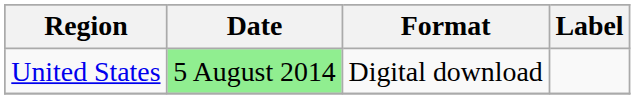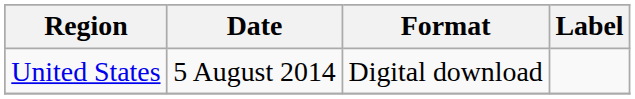United States | Date: lightgreen background -> no background
